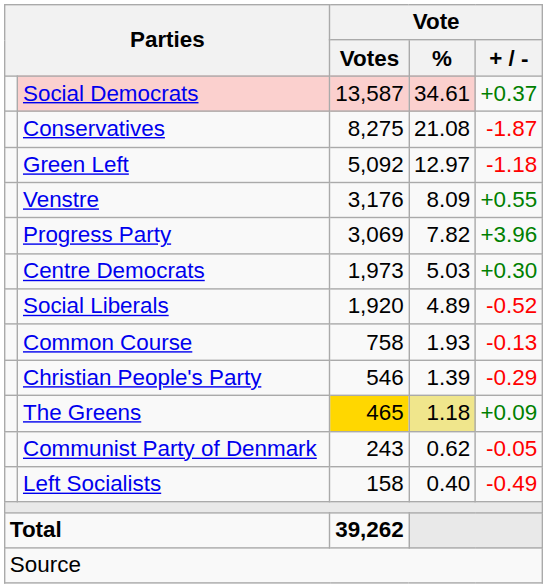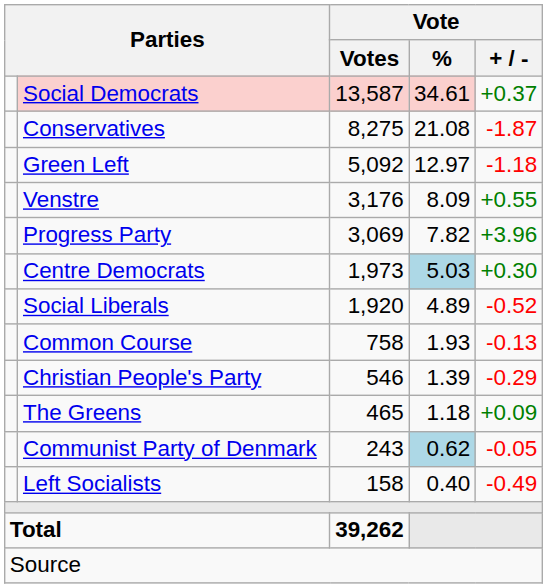Centre Democrats | Vote / %: no background -> lightblue background
The Greens | Vote / Votes: gold background -> no background
The Greens | Vote / %: khaki background -> no background
Communist Party of Denmark | Vote / %: no background -> lightblue background
